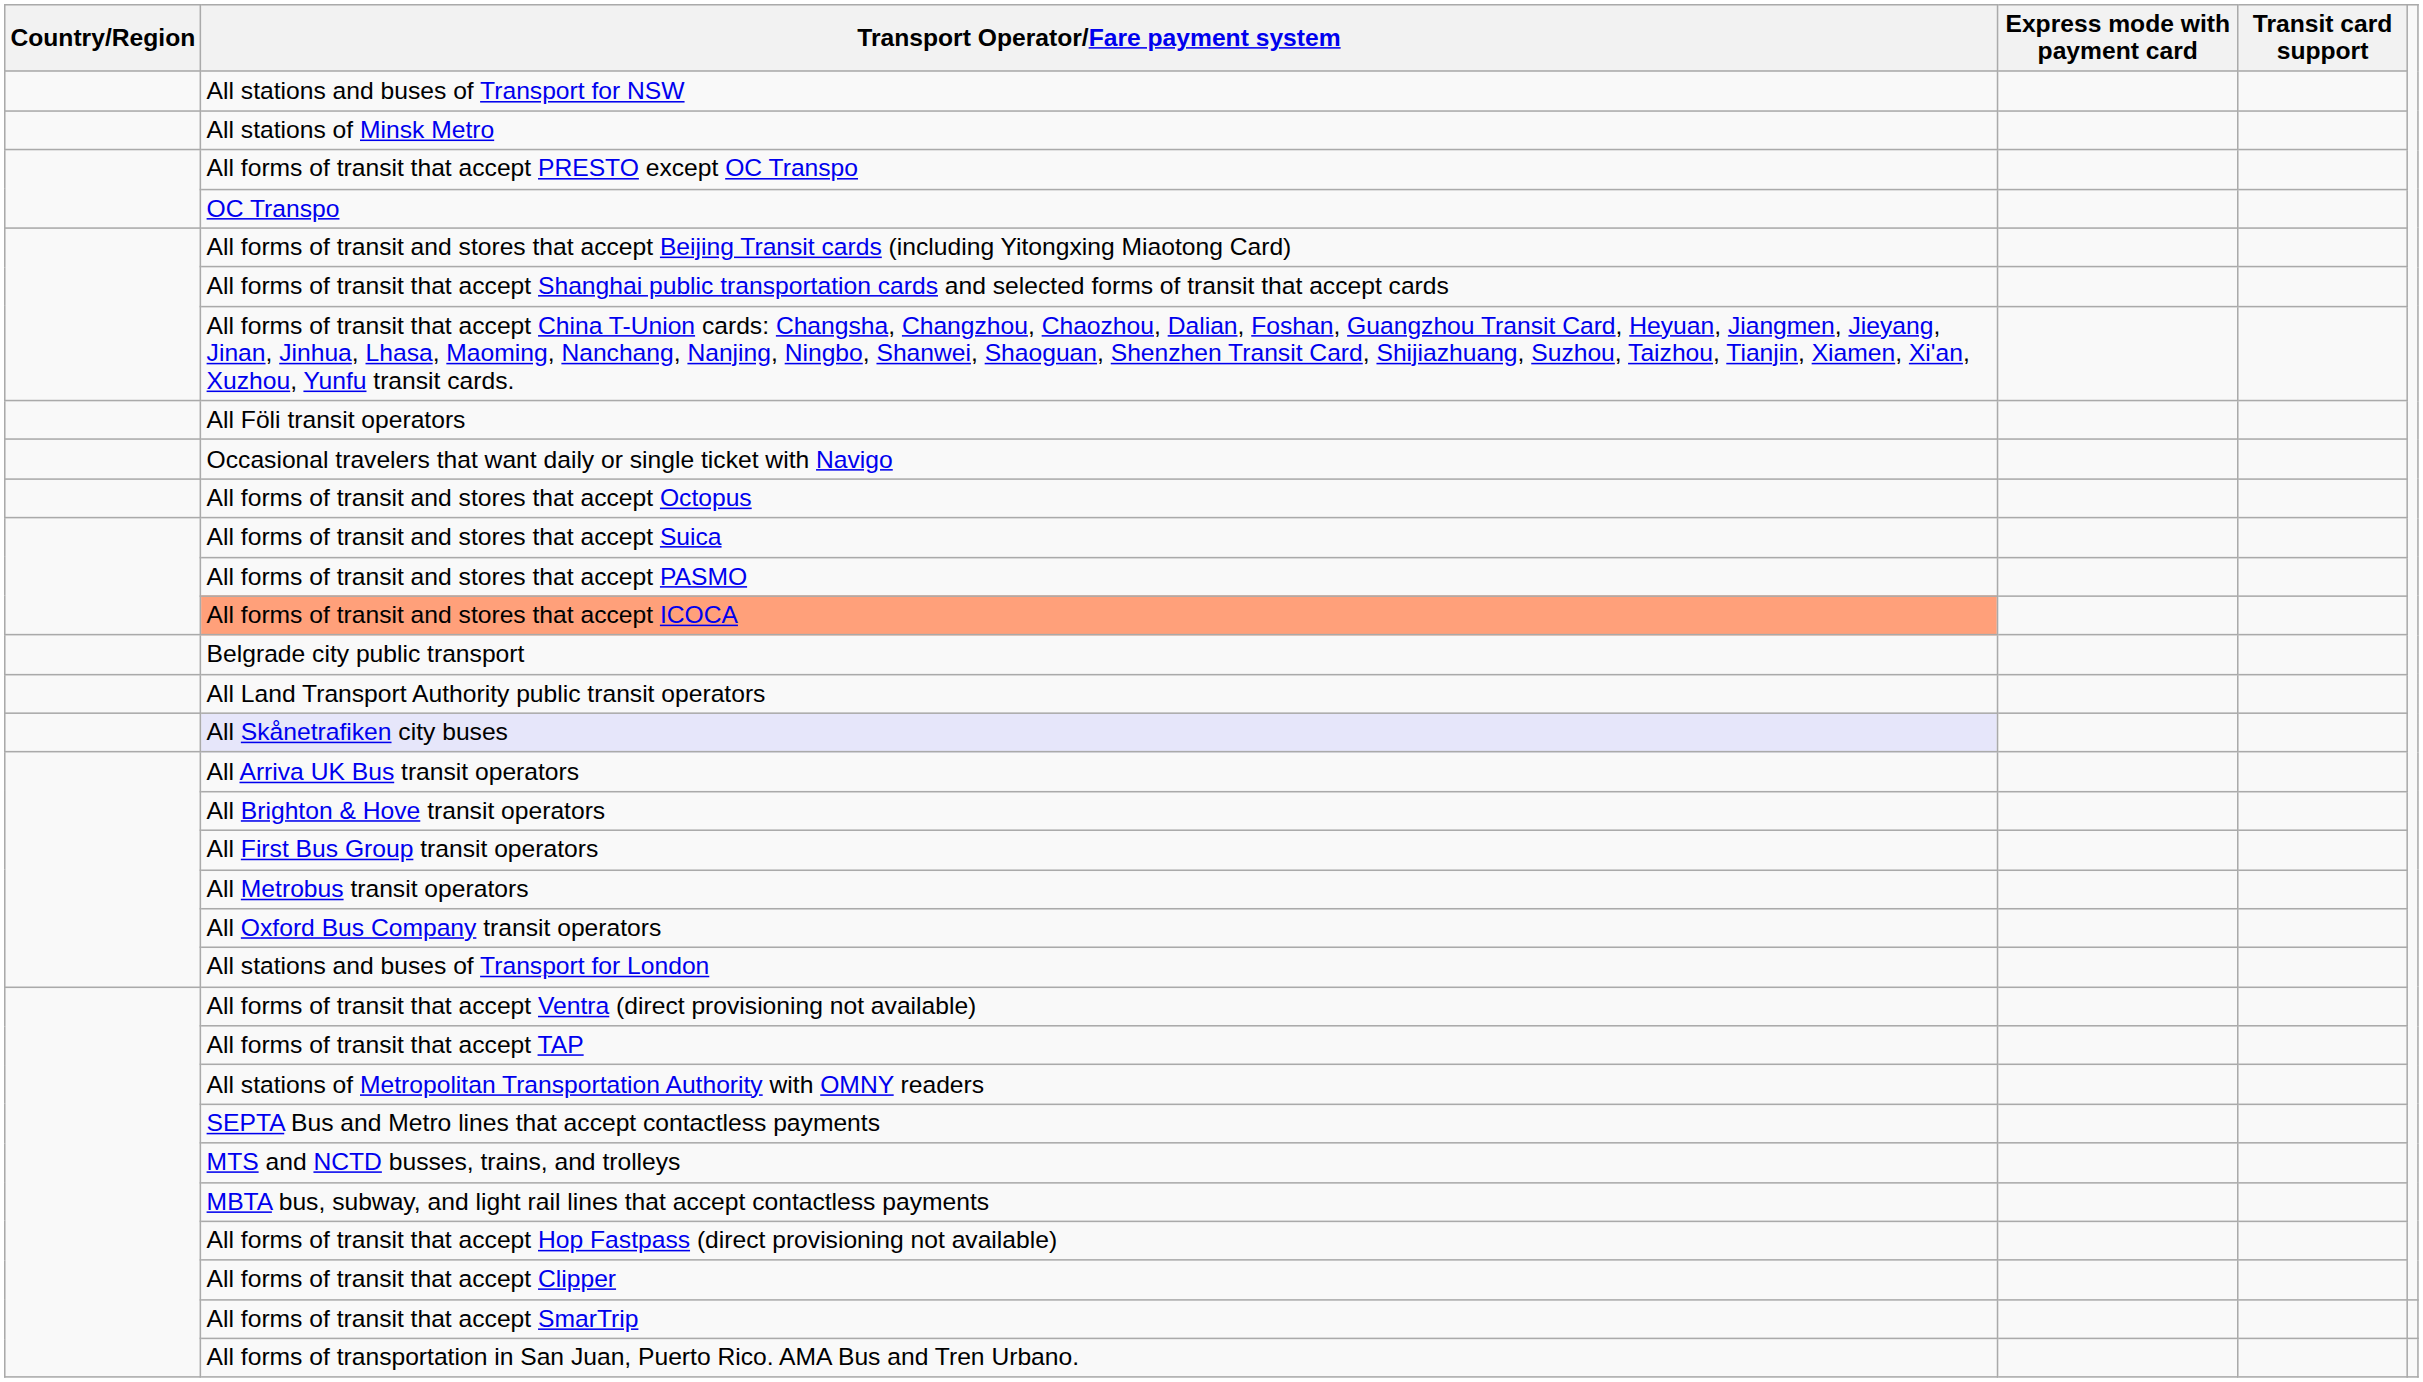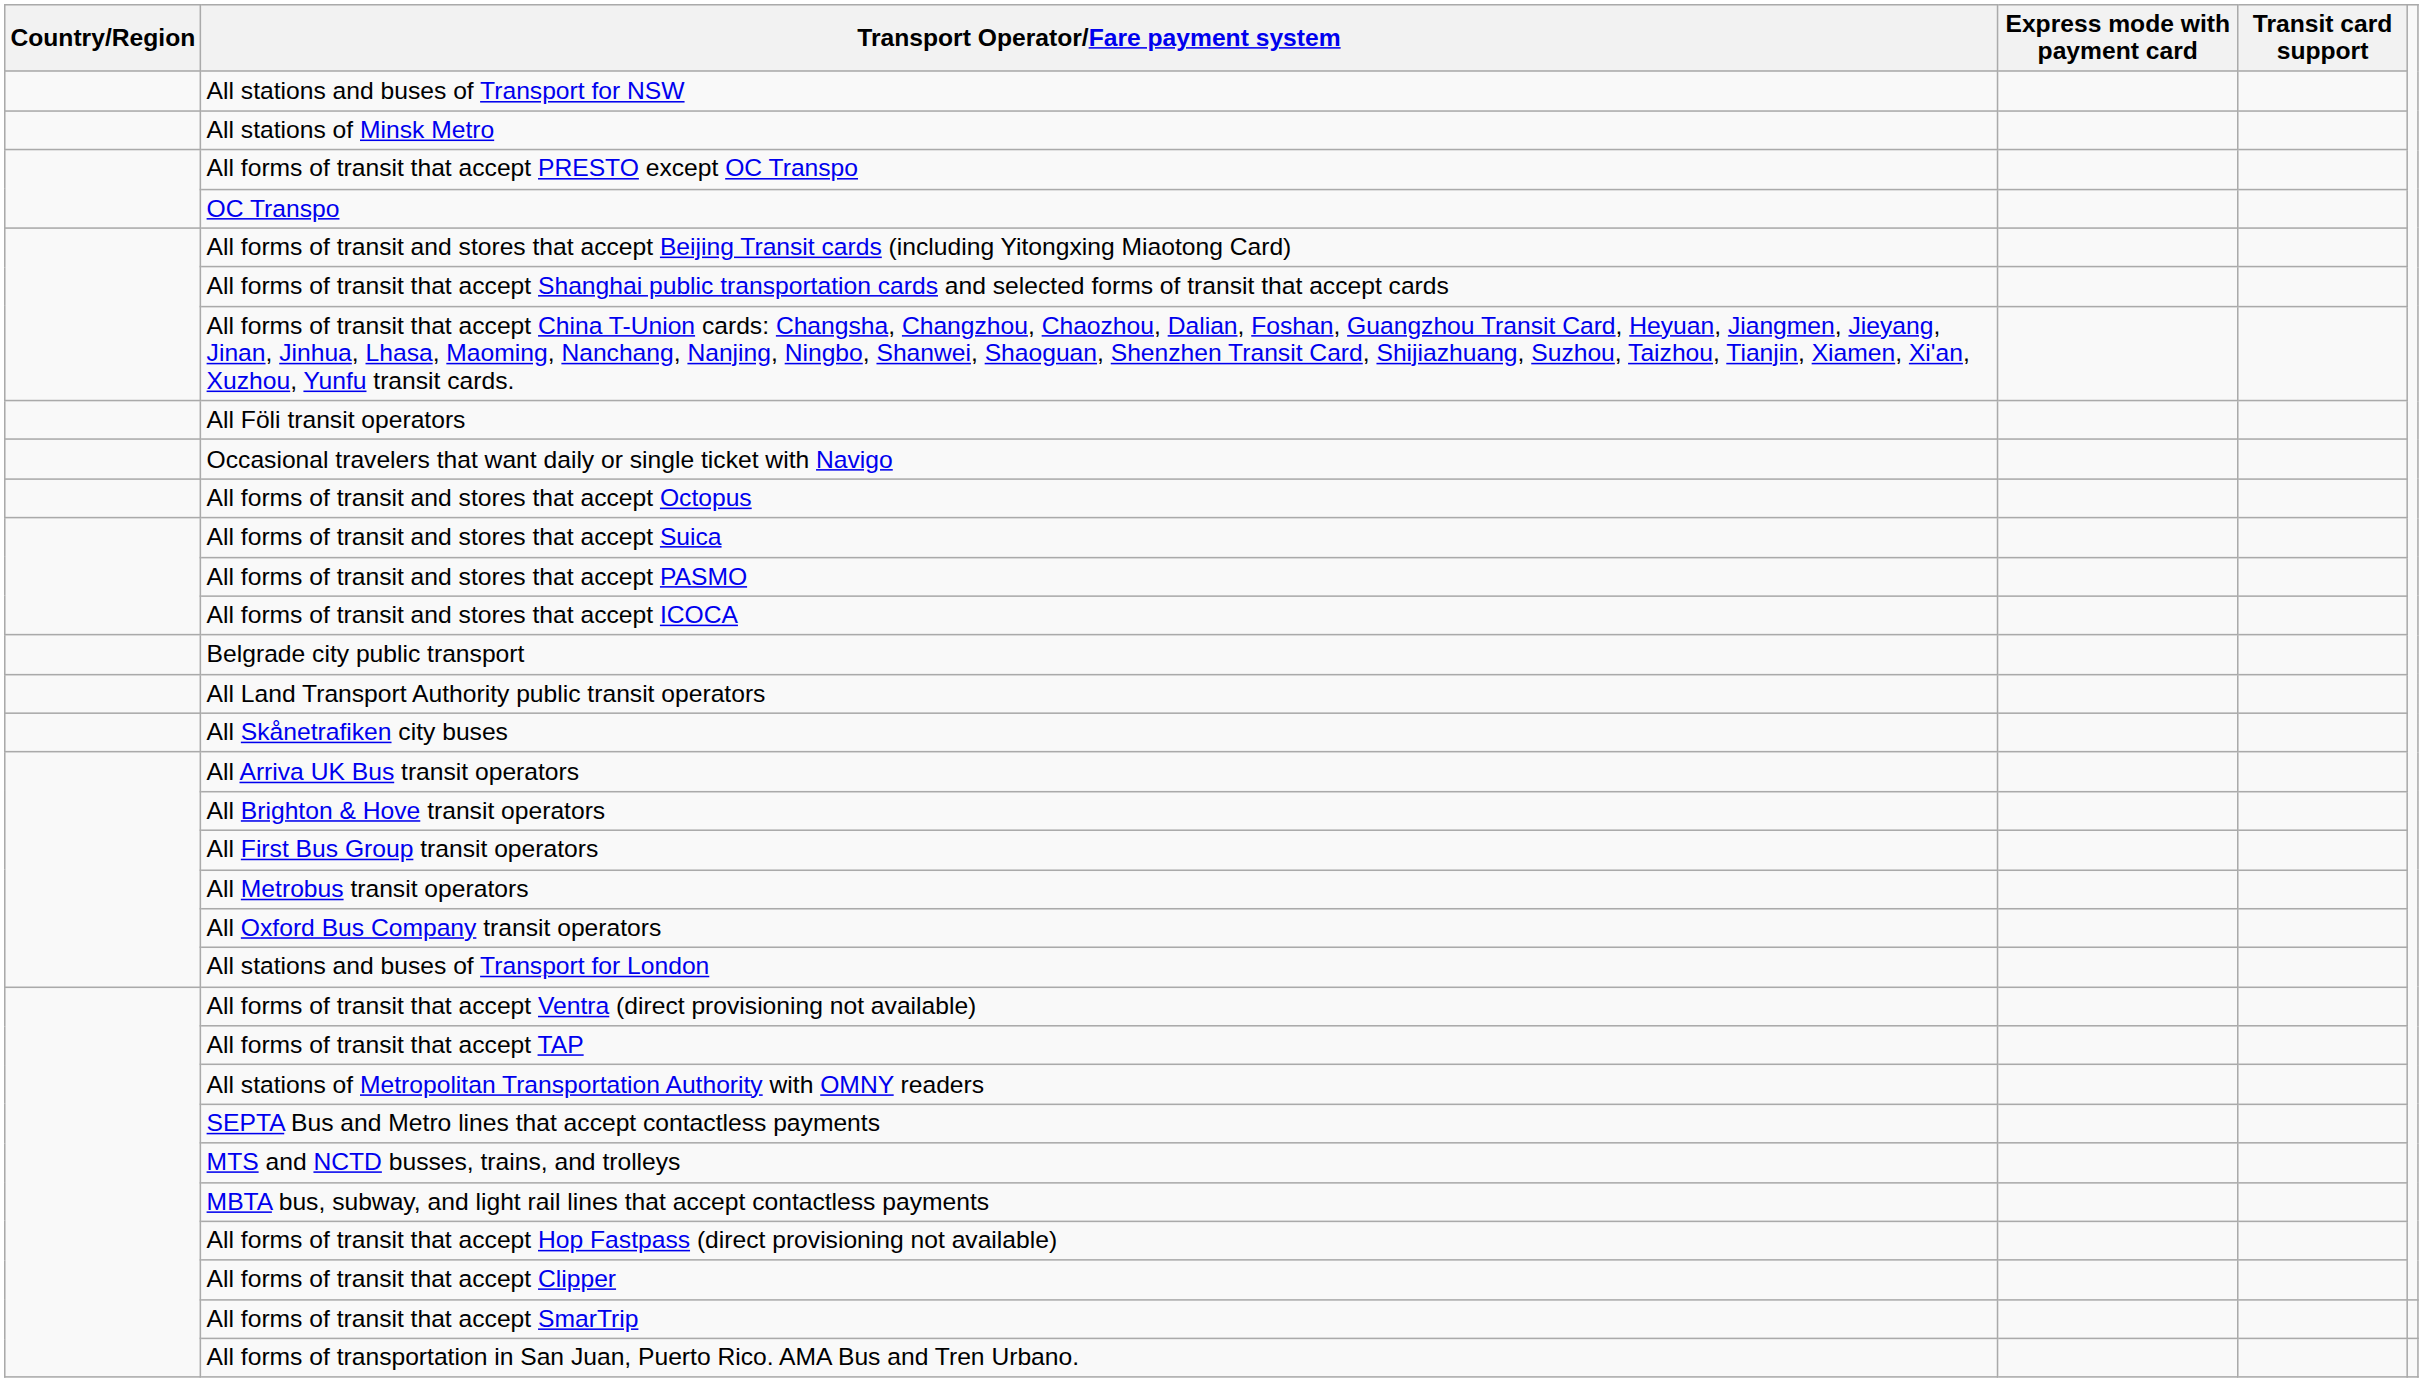All forms of transit and stores that accept ICOCA | Transport Operator/Fare payment system: lightsalmon background -> no background
All Skånetrafiken city buses | Transport Operator/Fare payment system: lavender background -> no background
